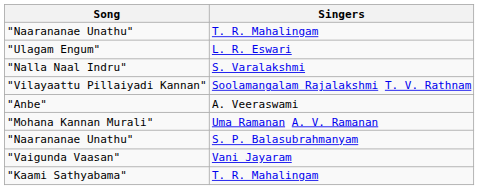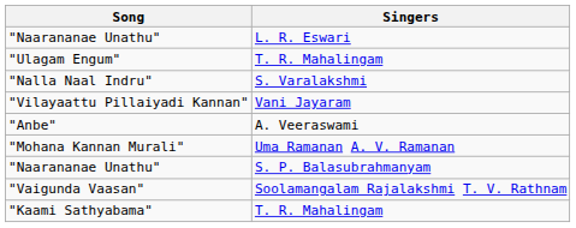row 2 | Singers: T. R. Mahalingam -> L. R. Eswari
row 3 | Singers: L. R. Eswari -> T. R. Mahalingam
row 5 | Singers: Soolamangalam Rajalakshmi T. V. Rathnam -> Vani Jayaram
row 9 | Singers: Vani Jayaram -> Soolamangalam Rajalakshmi T. V. Rathnam
